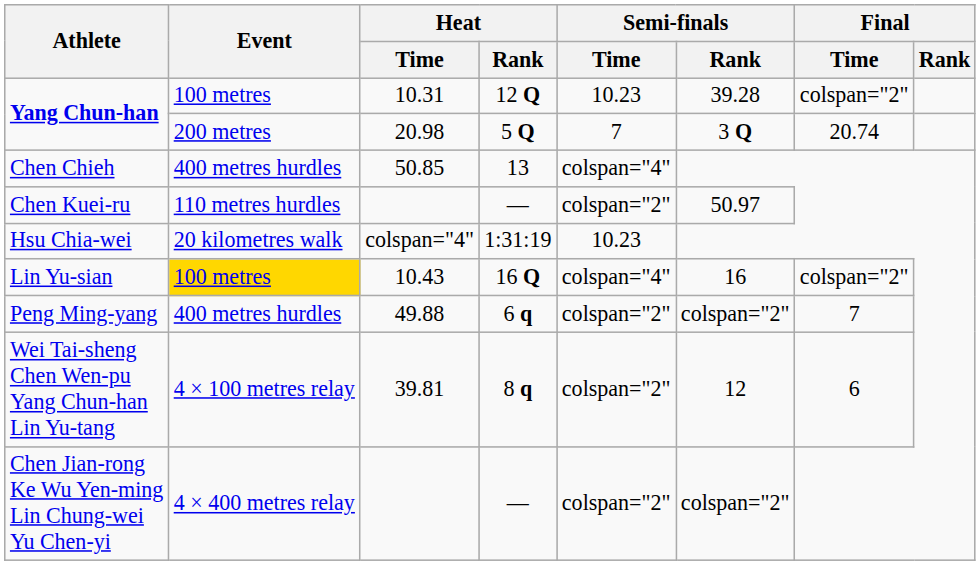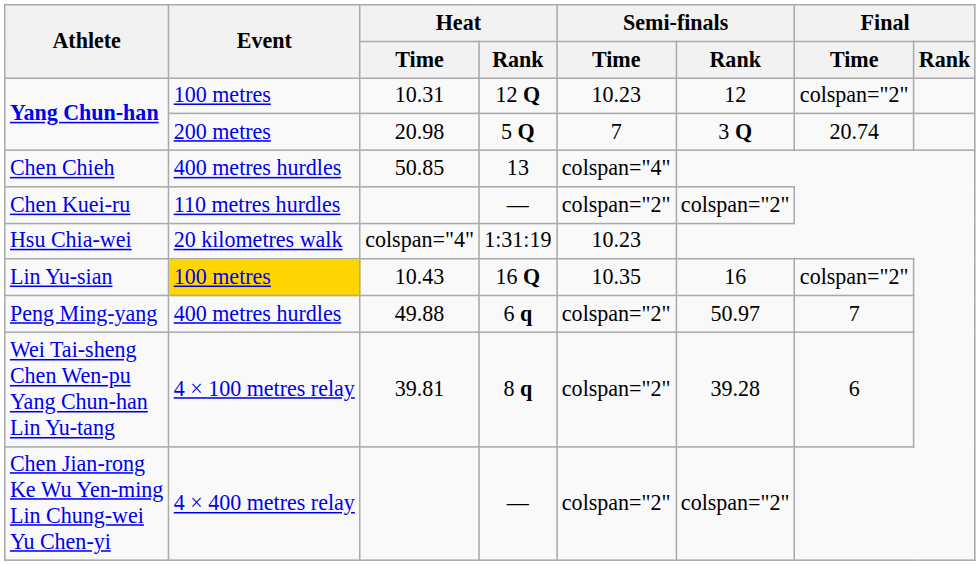Yang Chun-han / 10.31 | Semi-finals / Rank: 39.28 -> 12
Chen Kuei-ru | Semi-finals / Rank: 50.97 -> colspan="2"
Lin Yu-sian | Semi-finals / Time: colspan="4" -> 10.35
Peng Ming-yang | Semi-finals / Rank: colspan="2" -> 50.97
Wei Tai-sheng Chen Wen-pu Yang Chun-han Lin Yu-tang | Semi-finals / Rank: 12 -> 39.28
